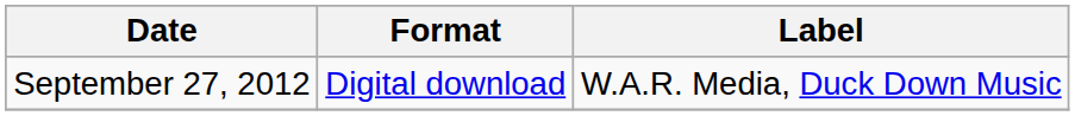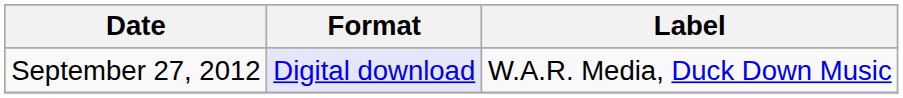September 27, 2012 | Format: no background -> lavender background
